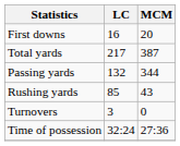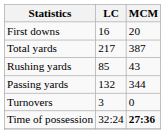rows swapped: Rushing yards <-> Passing yards
Time of possession | MCM: normal -> bold
